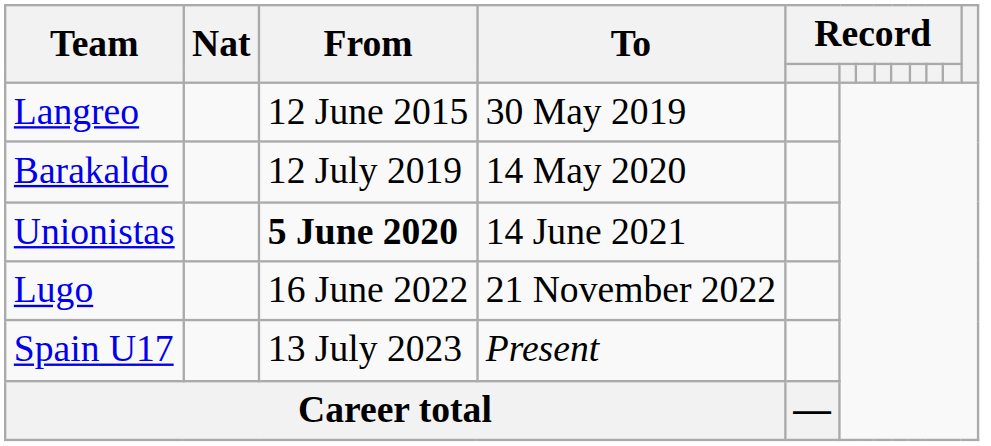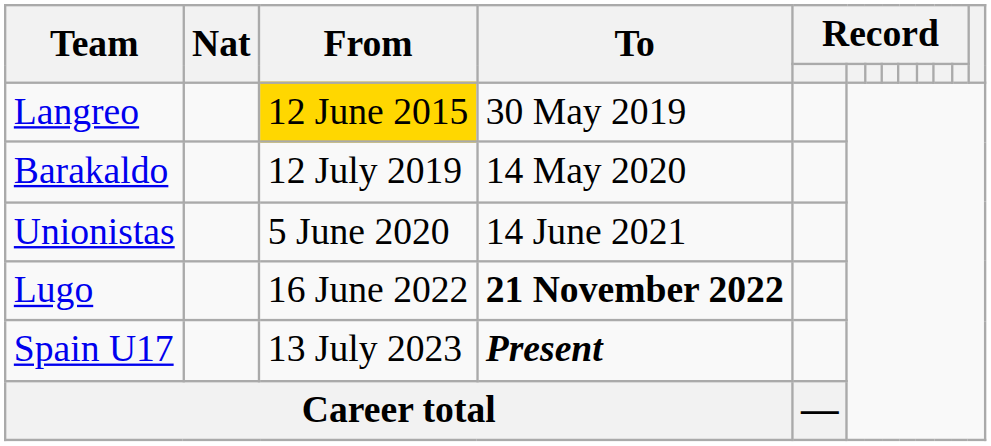Langreo | From: no background -> gold background
Unionistas | From: bold -> normal
Lugo | To: normal -> bold
Spain U17 | To: normal -> bold
